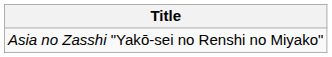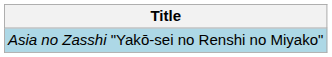row 2 | column 1: no background -> lightblue background
